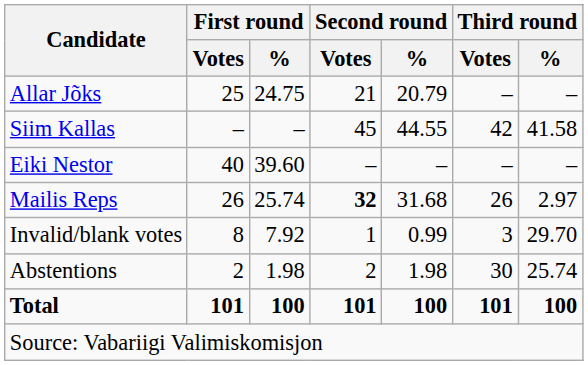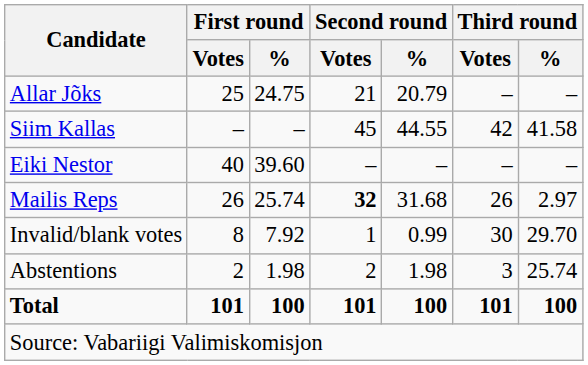Invalid/blank votes | Third round / Votes: 3 -> 30
Abstentions | Third round / Votes: 30 -> 3
